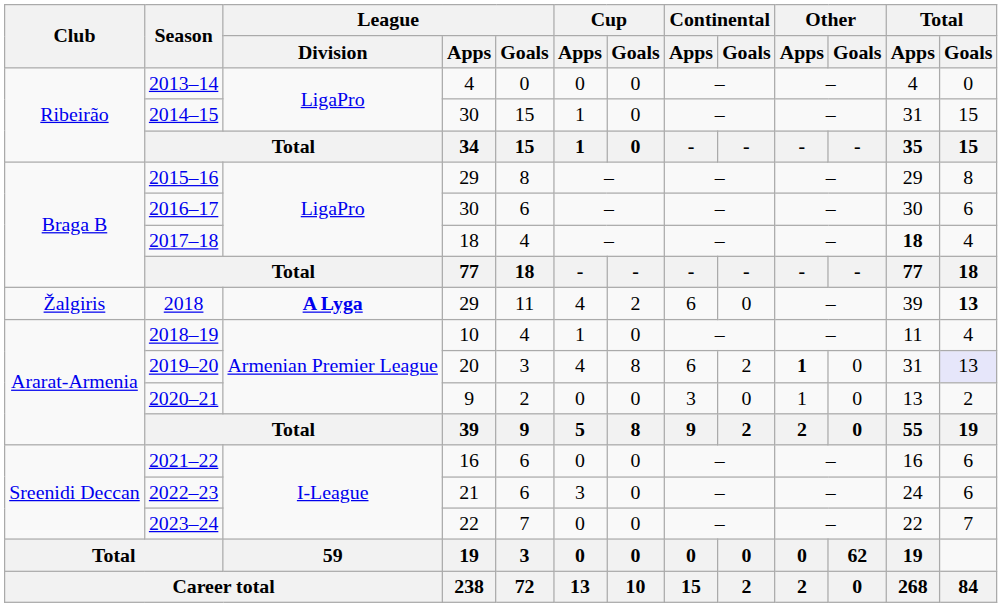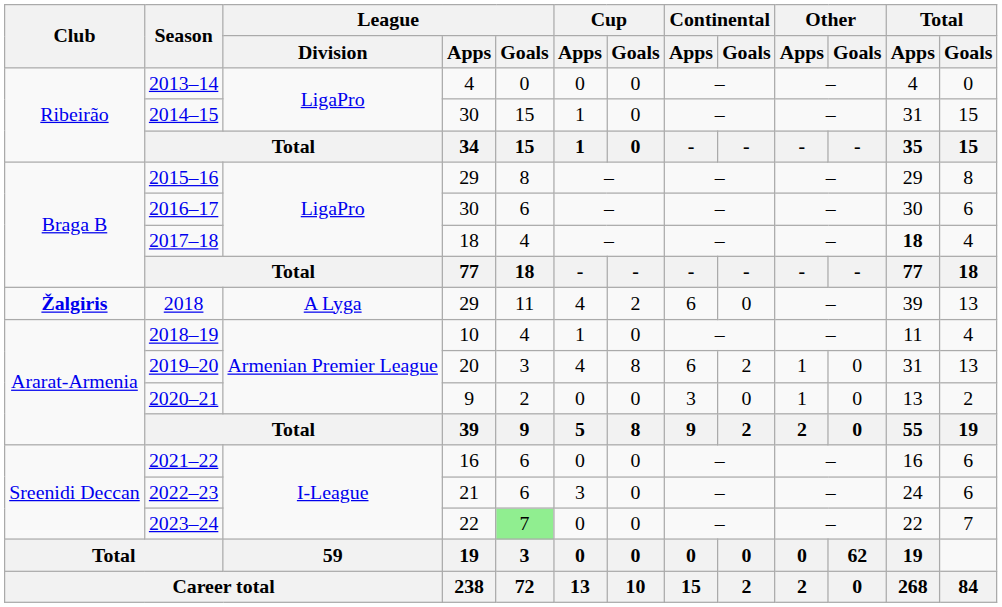2018 | Club: normal -> bold
2018 | League / Division: bold -> normal
2018 | Total / Goals: bold -> normal
2019–20 | Other / Apps: bold -> normal
2019–20 | Total / Goals: lavender background -> no background
2023–24 | League / Goals: no background -> lightgreen background
